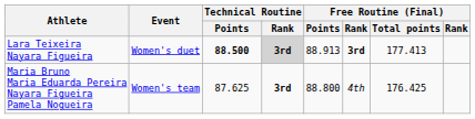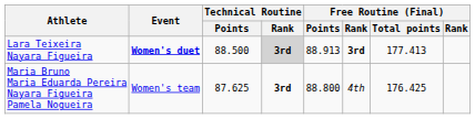Lara Teixeira Nayara Figueira | Event: normal -> bold
Lara Teixeira Nayara Figueira | Technical Routine / Points: bold -> normal
